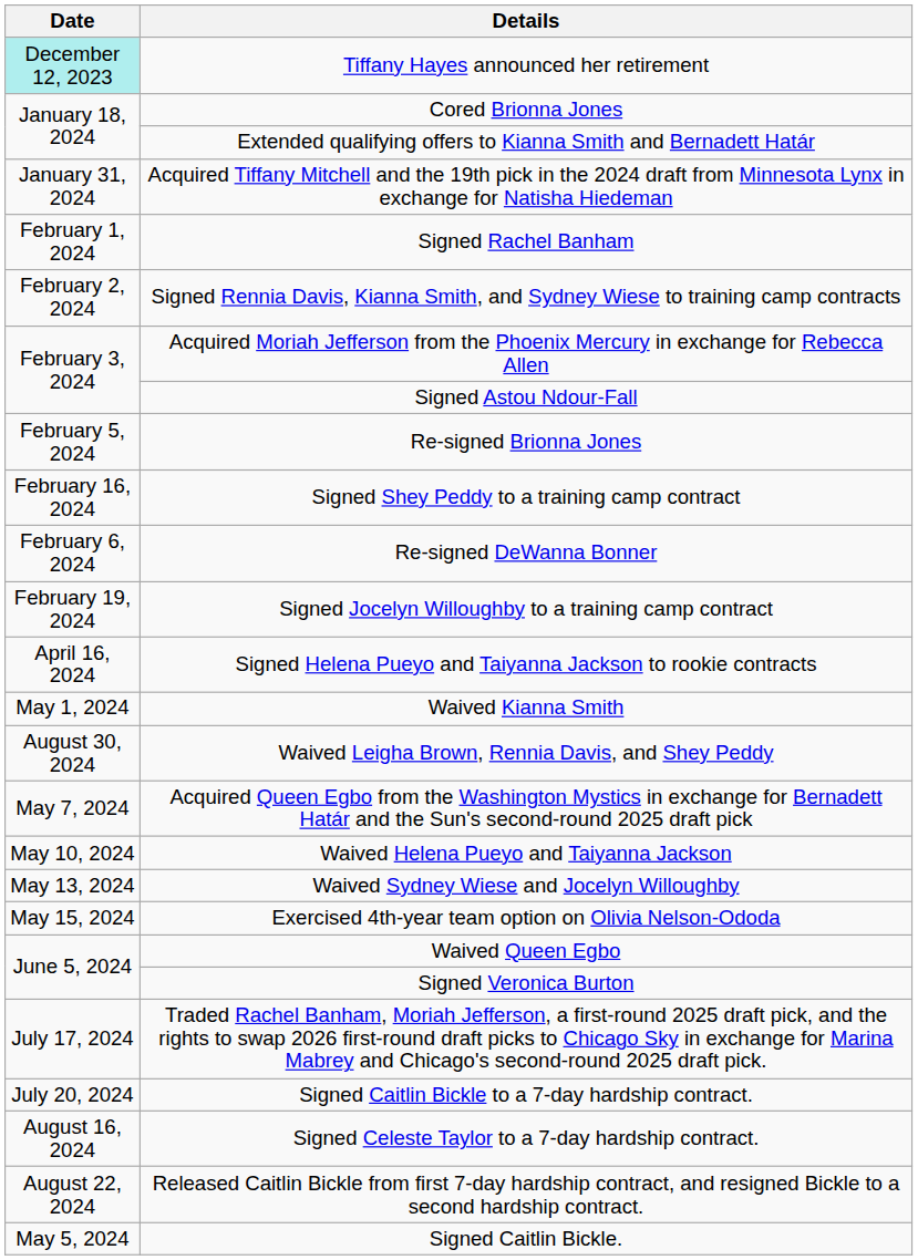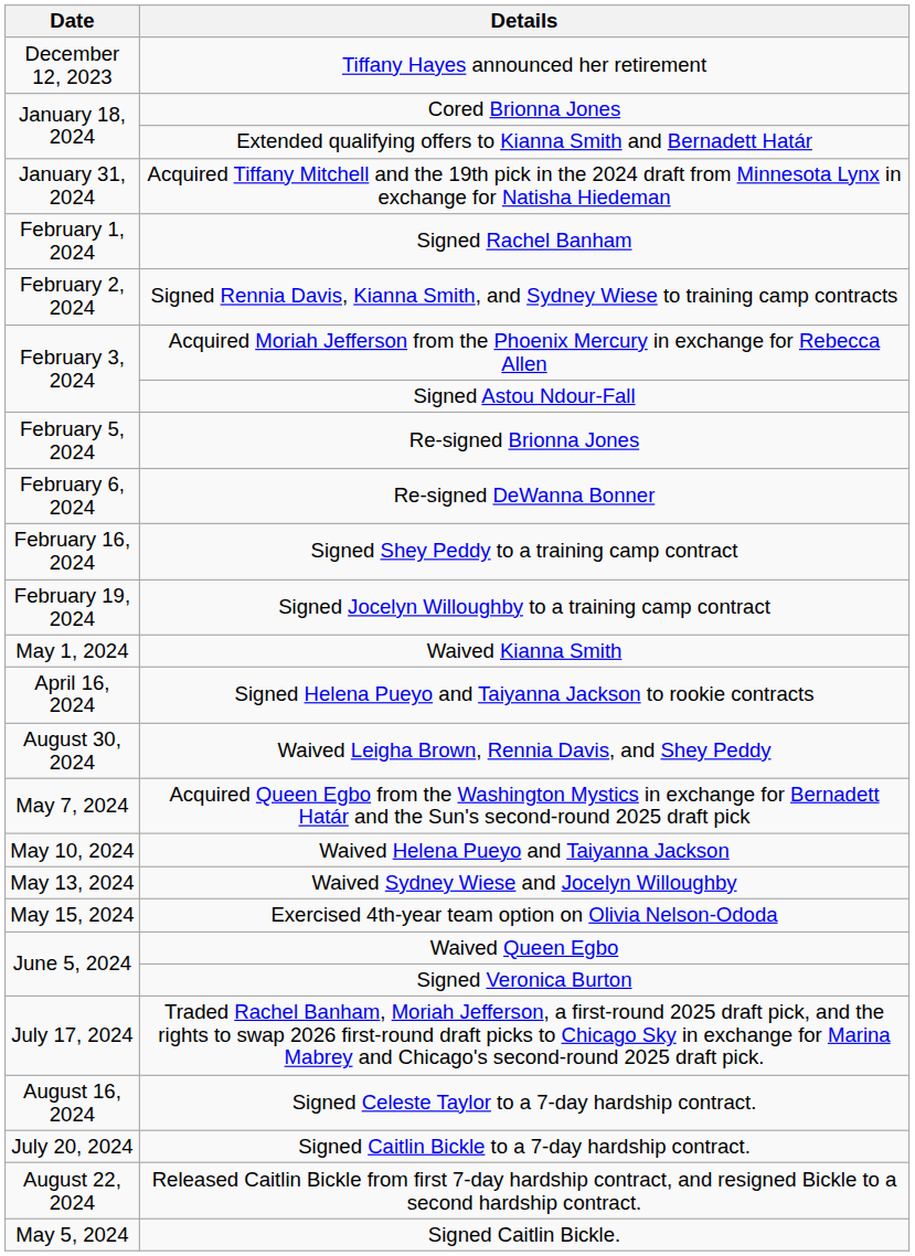Tiffany Hayes announced her retirement | Date: paleturquoise background -> no background
rows swapped: Re-signed DeWanna Bonner <-> Signed Shey Peddy to a training camp contract
rows swapped: Signed Helena Pueyo and Taiyanna Jackson to rookie contracts <-> Waived Kianna Smith
rows swapped: Signed Caitlin Bickle to a 7-day hardship contract. <-> Signed Celeste Taylor to a 7-day hardship contract.
